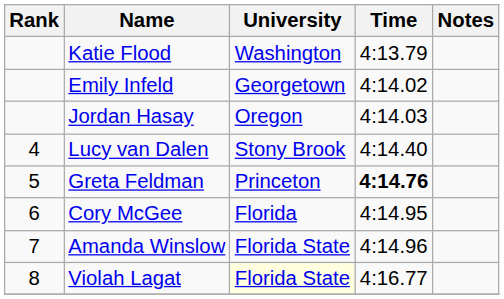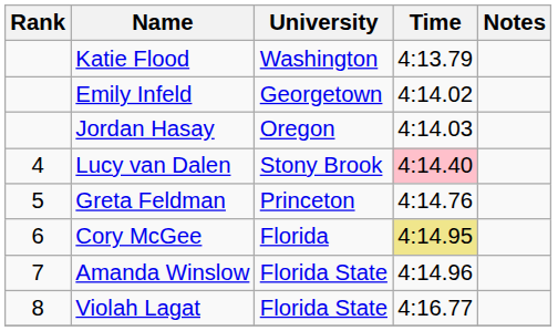Lucy van Dalen | Time: no background -> pink background
Greta Feldman | Time: bold -> normal
Cory McGee | Time: no background -> khaki background
Violah Lagat | University: lightyellow background -> no background
